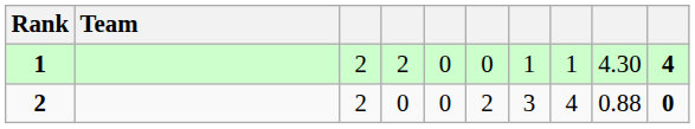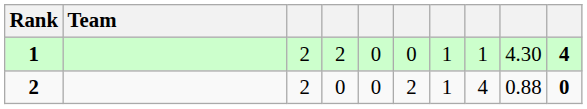row 3 | column 7: 3 -> 1
